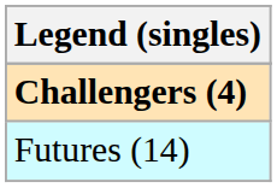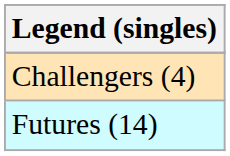row 2 | column 1: bold -> normal
